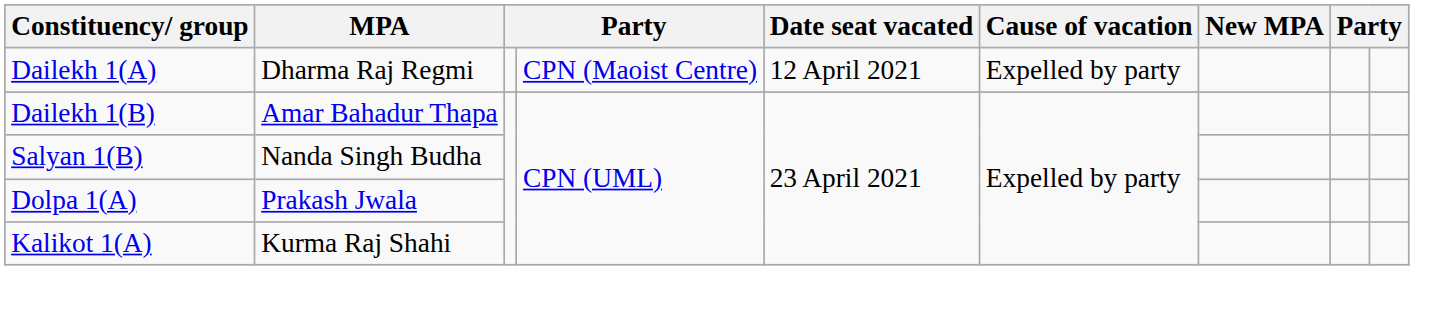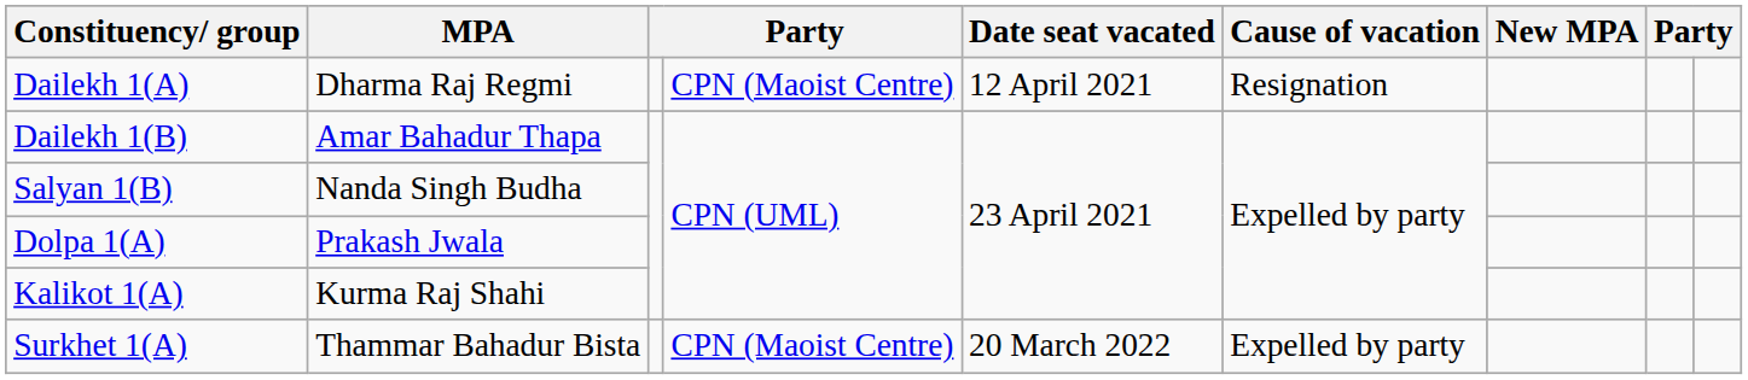Dailekh 1(A) | Cause of vacation: Expelled by party -> Resignation
+ row: Surkhet 1(A) | Thammar Bahadur Bista | CPN (Maoist Centre) | 20 March 2022 | Expelled by party
